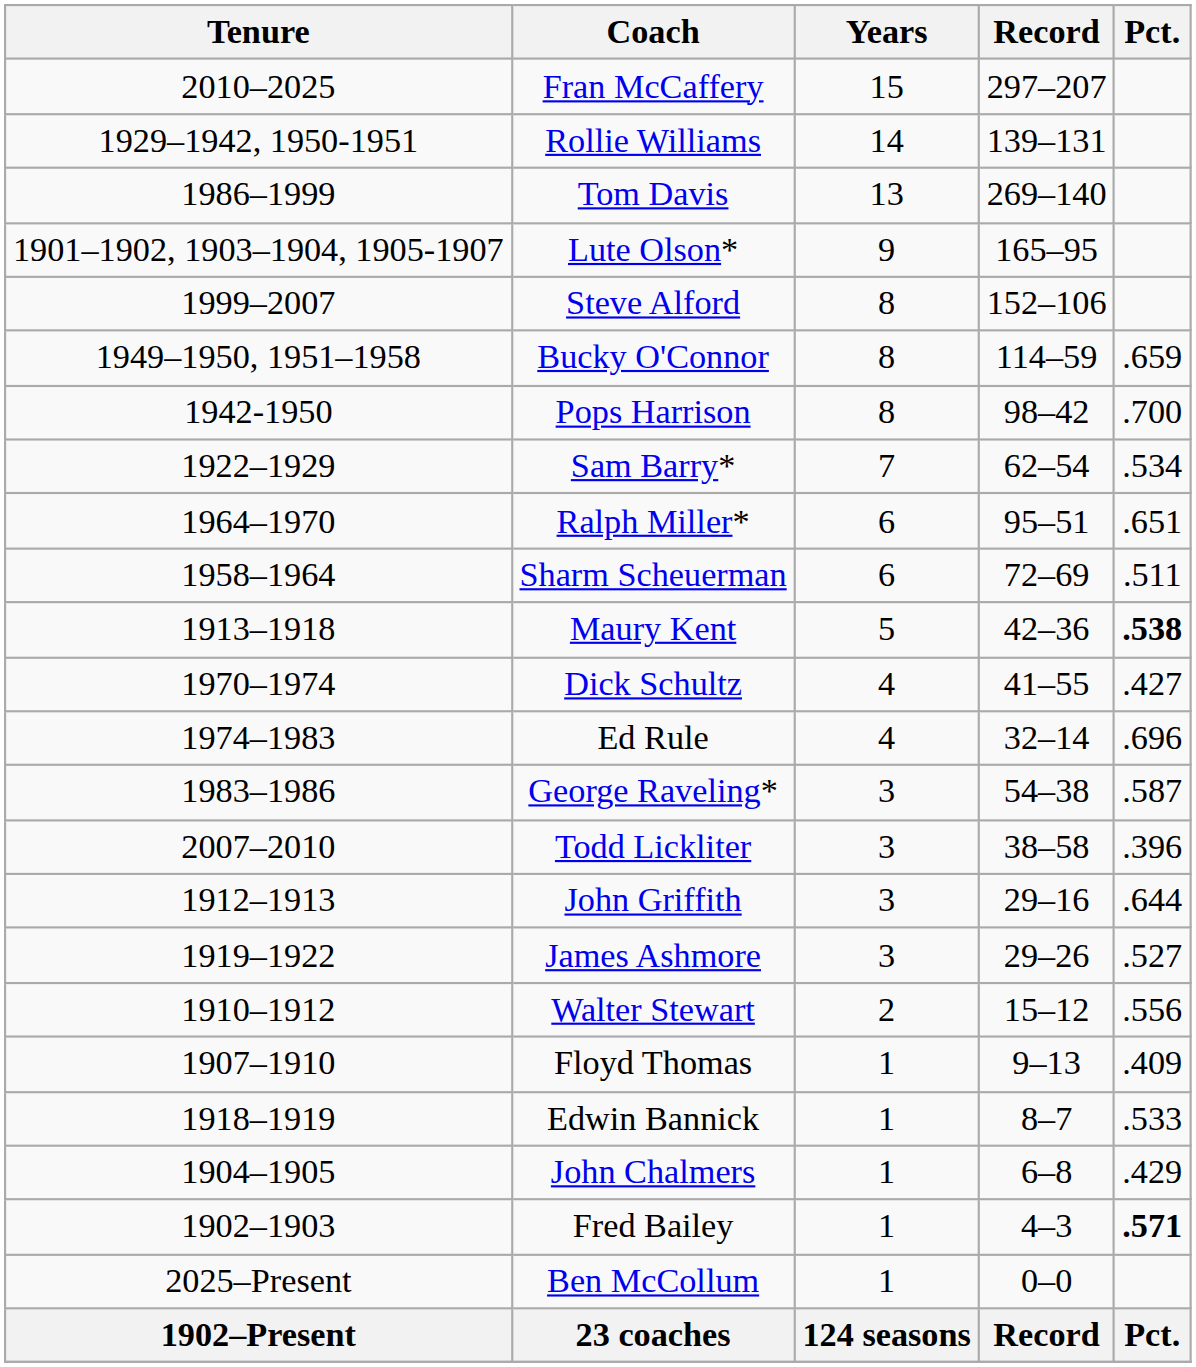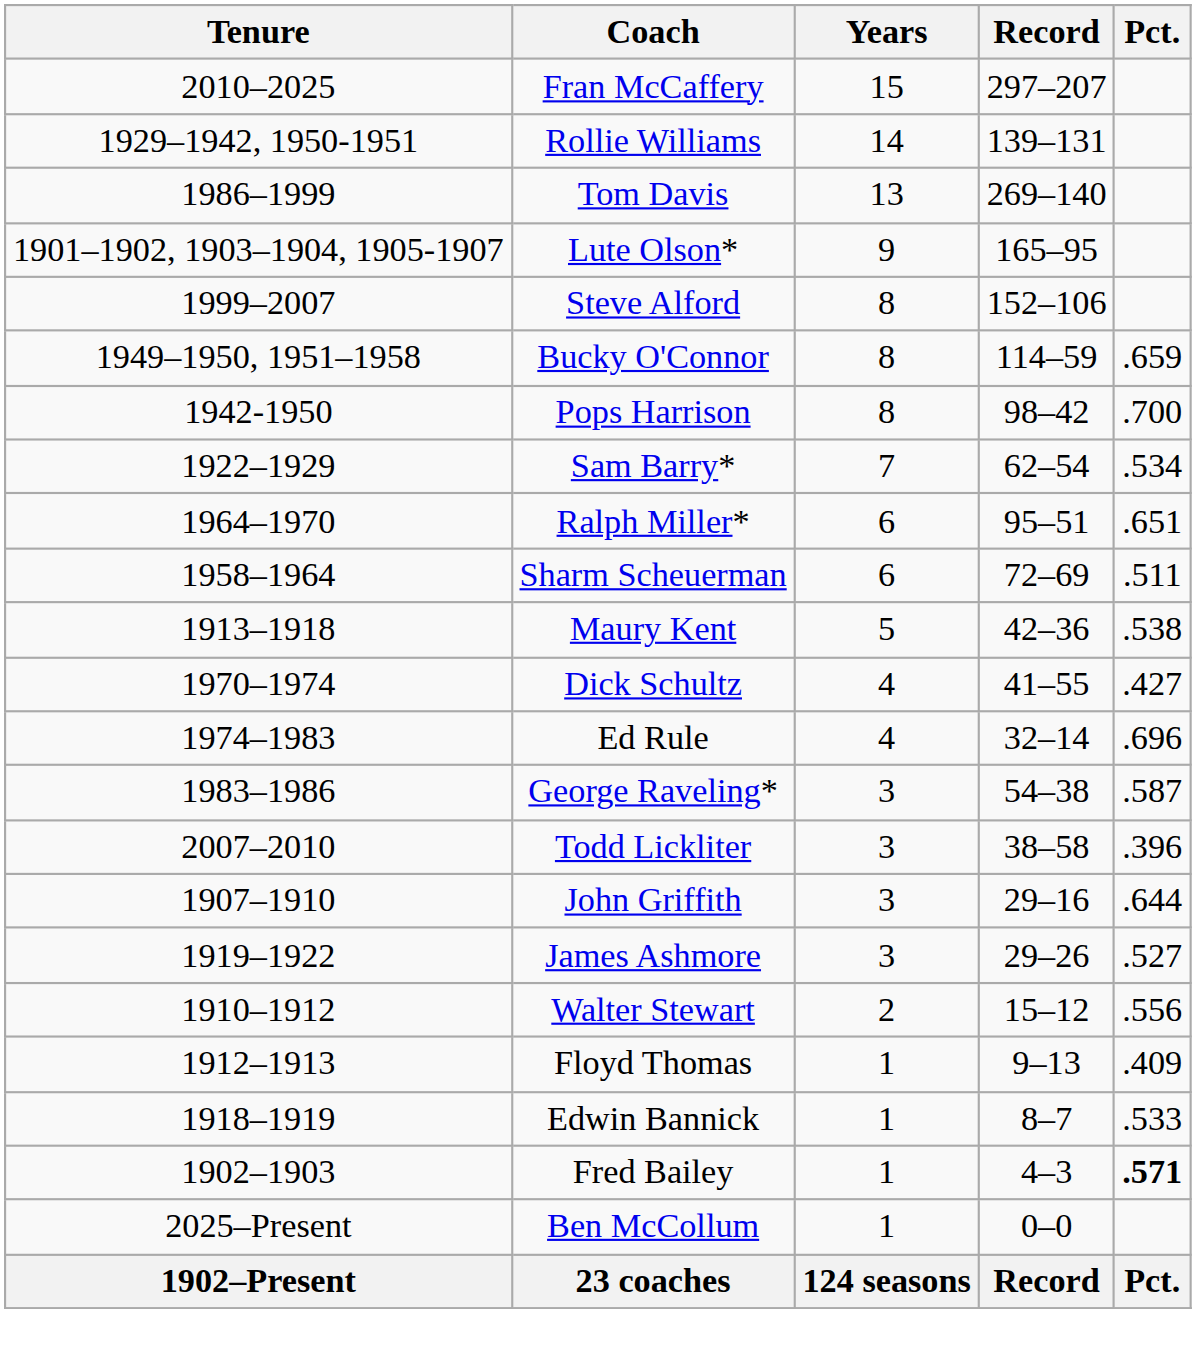Maury Kent | Pct.: bold -> normal
John Griffith | Tenure: 1912–1913 -> 1907–1910
Floyd Thomas | Tenure: 1907–1910 -> 1912–1913
- row: 1904–1905 | John Chalmers | 1 | 6–8 | .429
